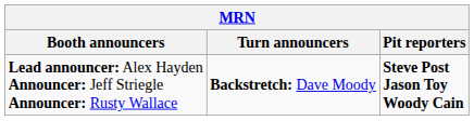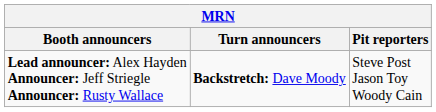row 3 | Pit reporters: bold -> normal
